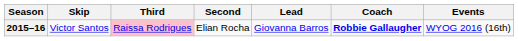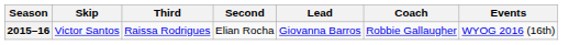2015–16 | Third: pink background -> no background
2015–16 | Coach: bold -> normal
